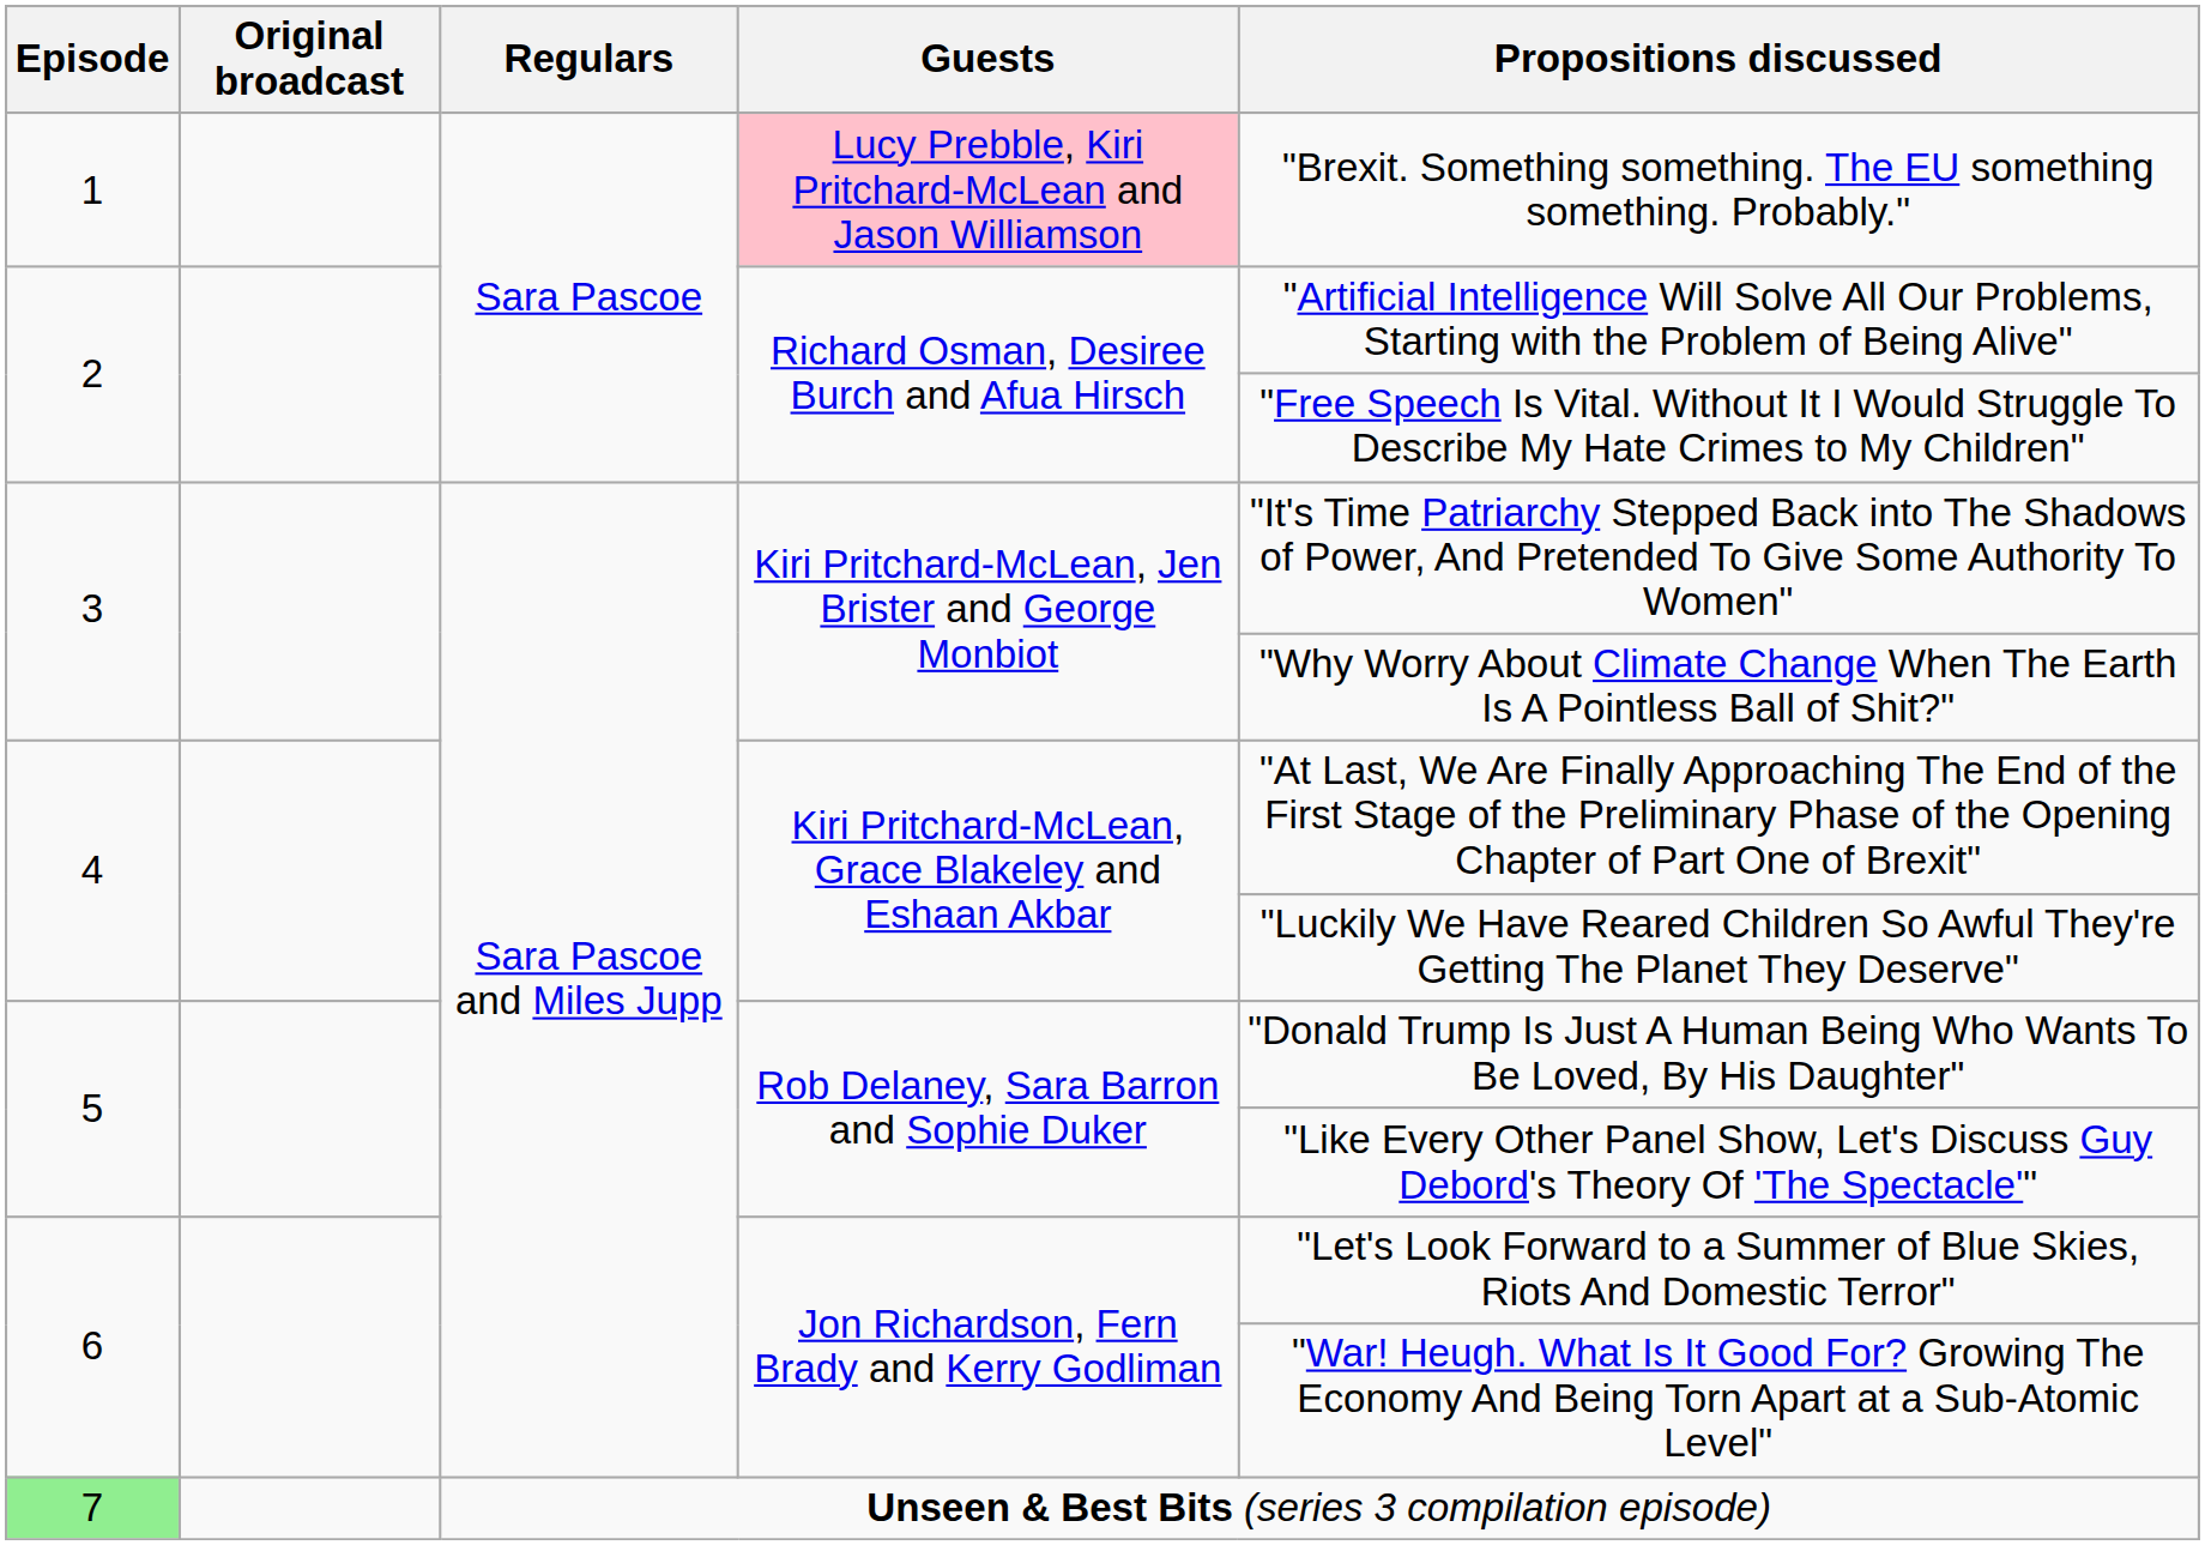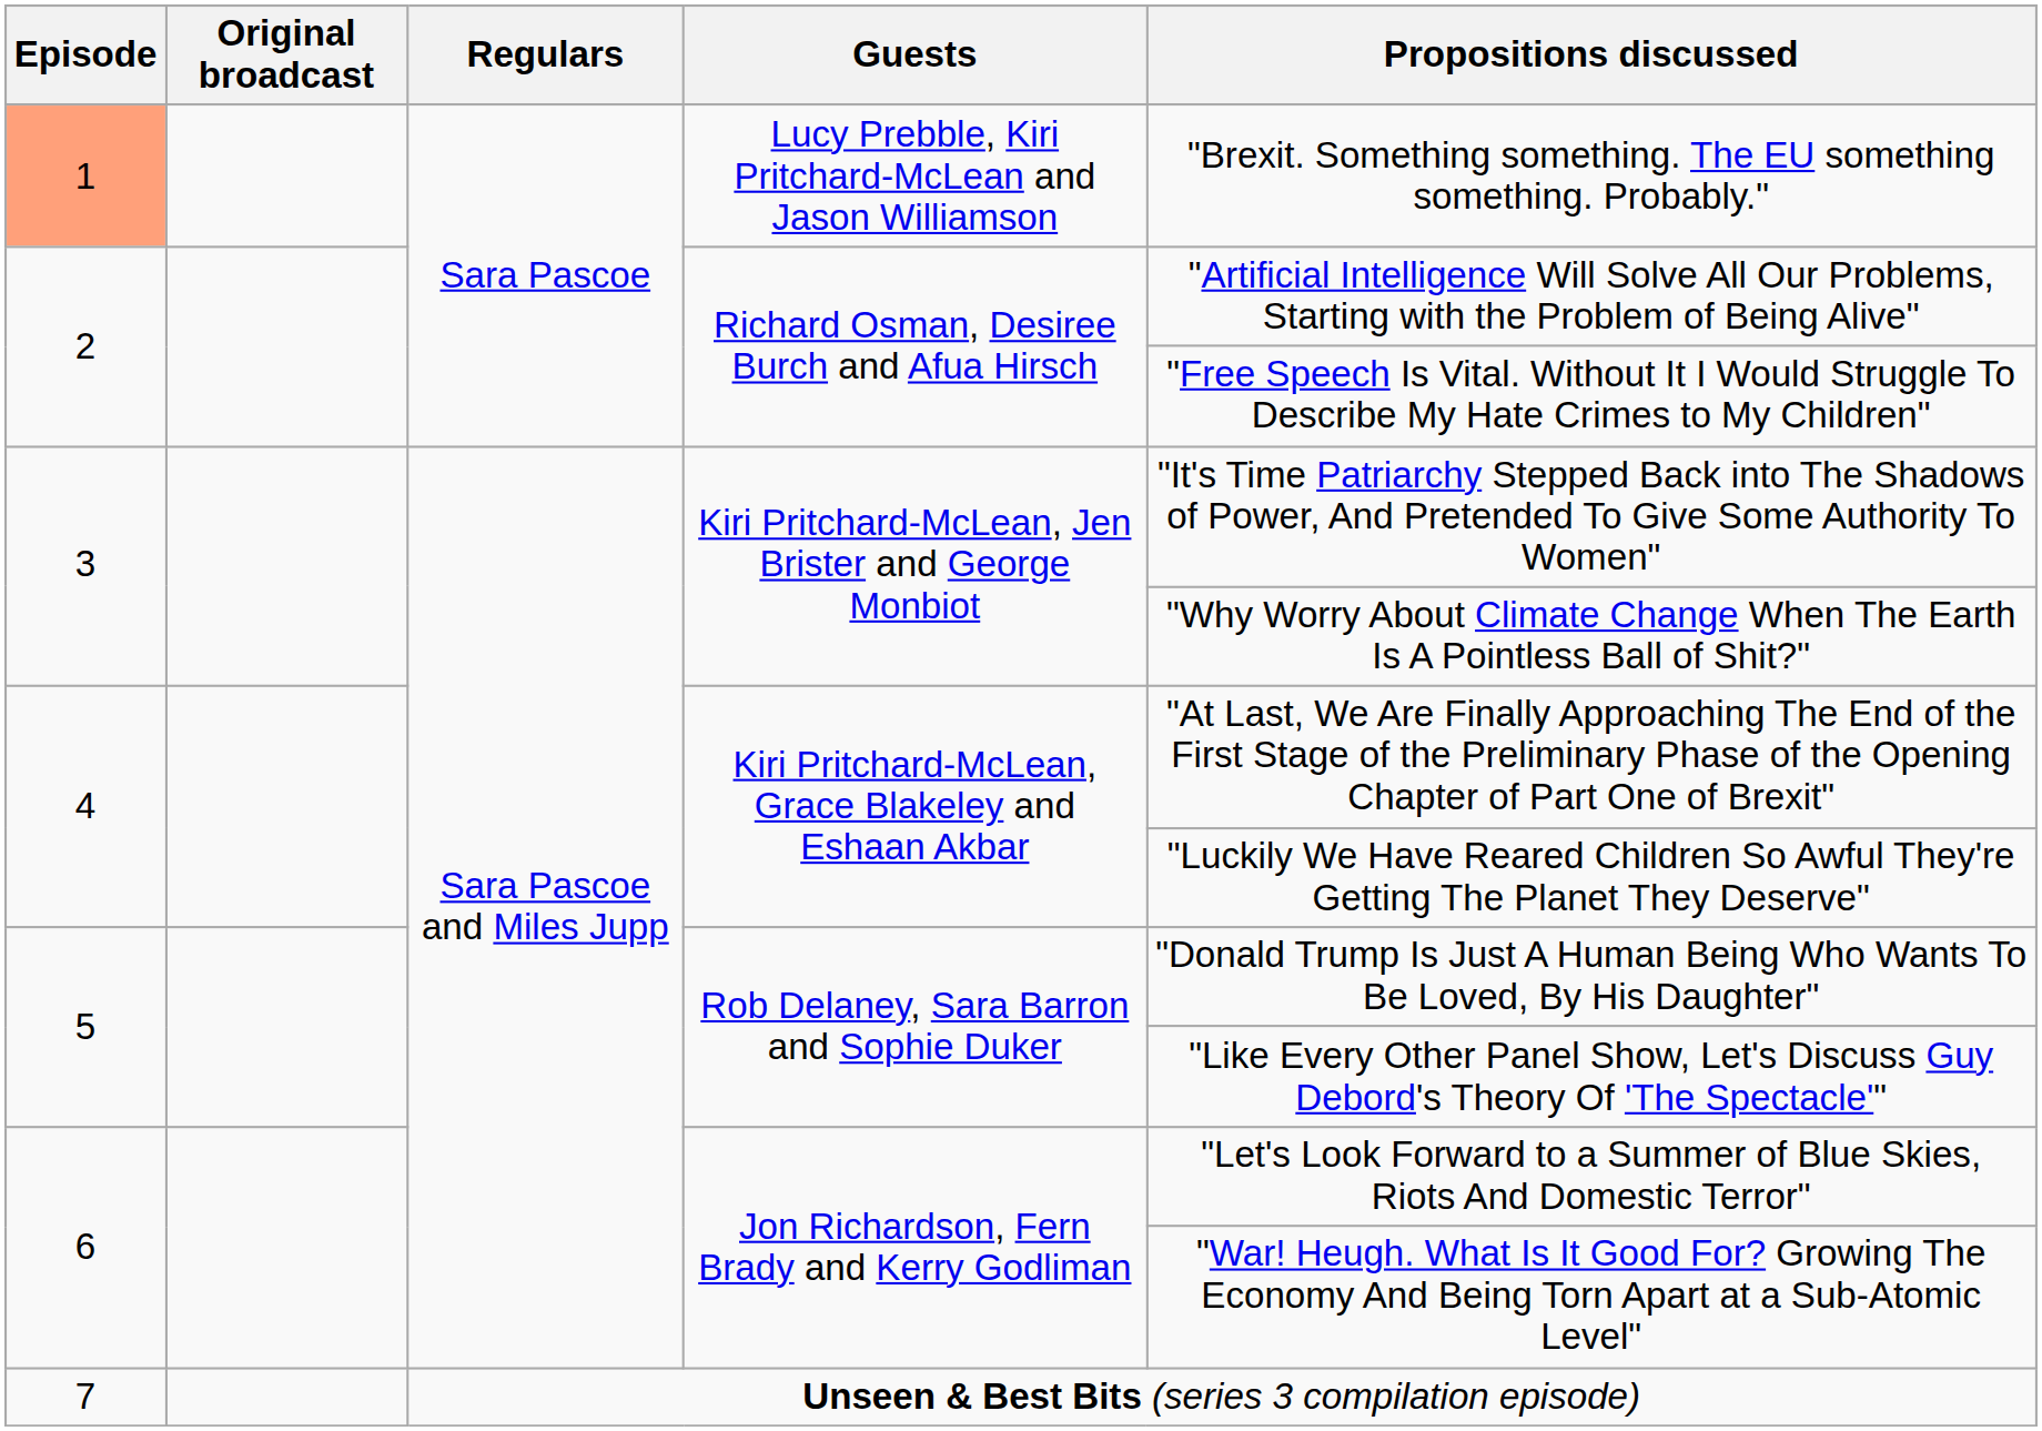1 | Episode: no background -> lightsalmon background
1 | Guests: pink background -> no background
7 | Episode: lightgreen background -> no background
